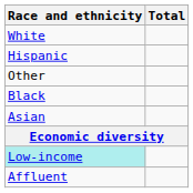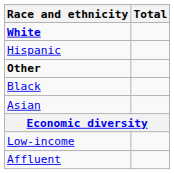White | Race and ethnicity: normal -> bold
Other | Race and ethnicity: normal -> bold
Low-income | Race and ethnicity: paleturquoise background -> no background
